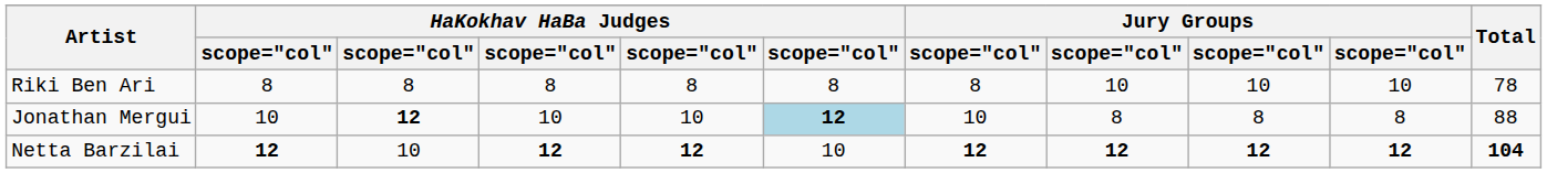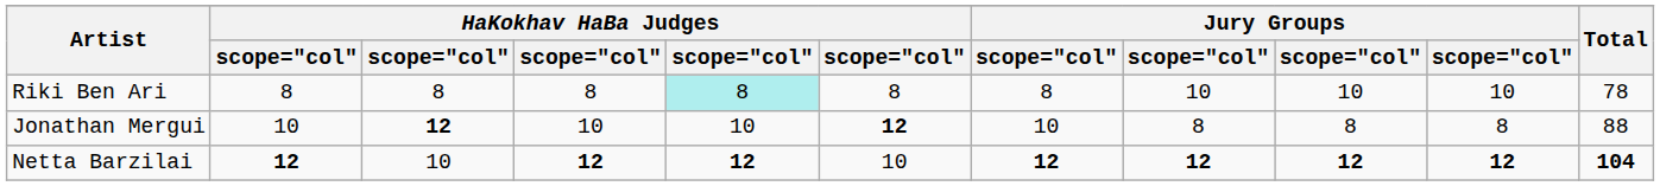Riki Ben Ari | column 5: no background -> paleturquoise background
Jonathan Mergui | column 6: lightblue background -> no background
